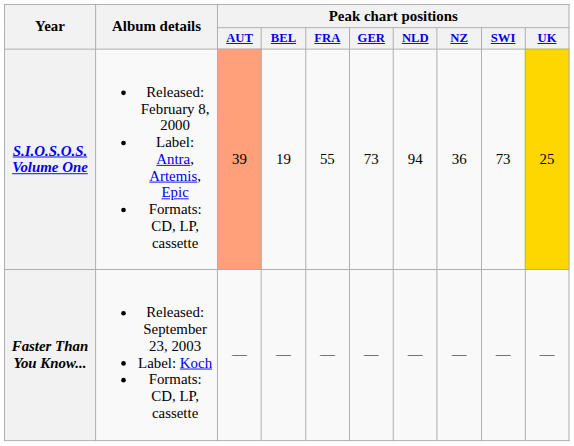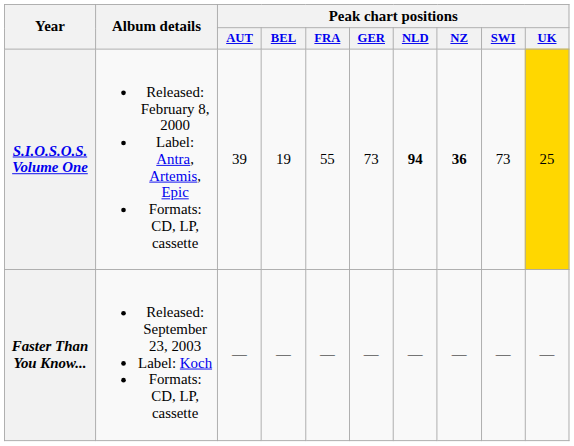S.I.O.S.O.S. Volume One | Peak chart positions / AUT: lightsalmon background -> no background
S.I.O.S.O.S. Volume One | Peak chart positions / NLD: normal -> bold
S.I.O.S.O.S. Volume One | Peak chart positions / NZ: normal -> bold
